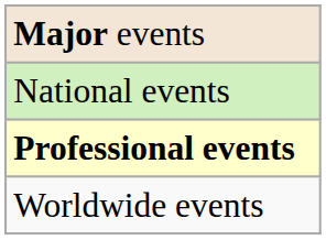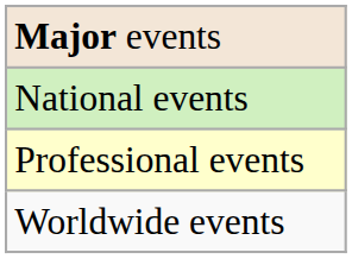row 3 | column 1: bold -> normal
